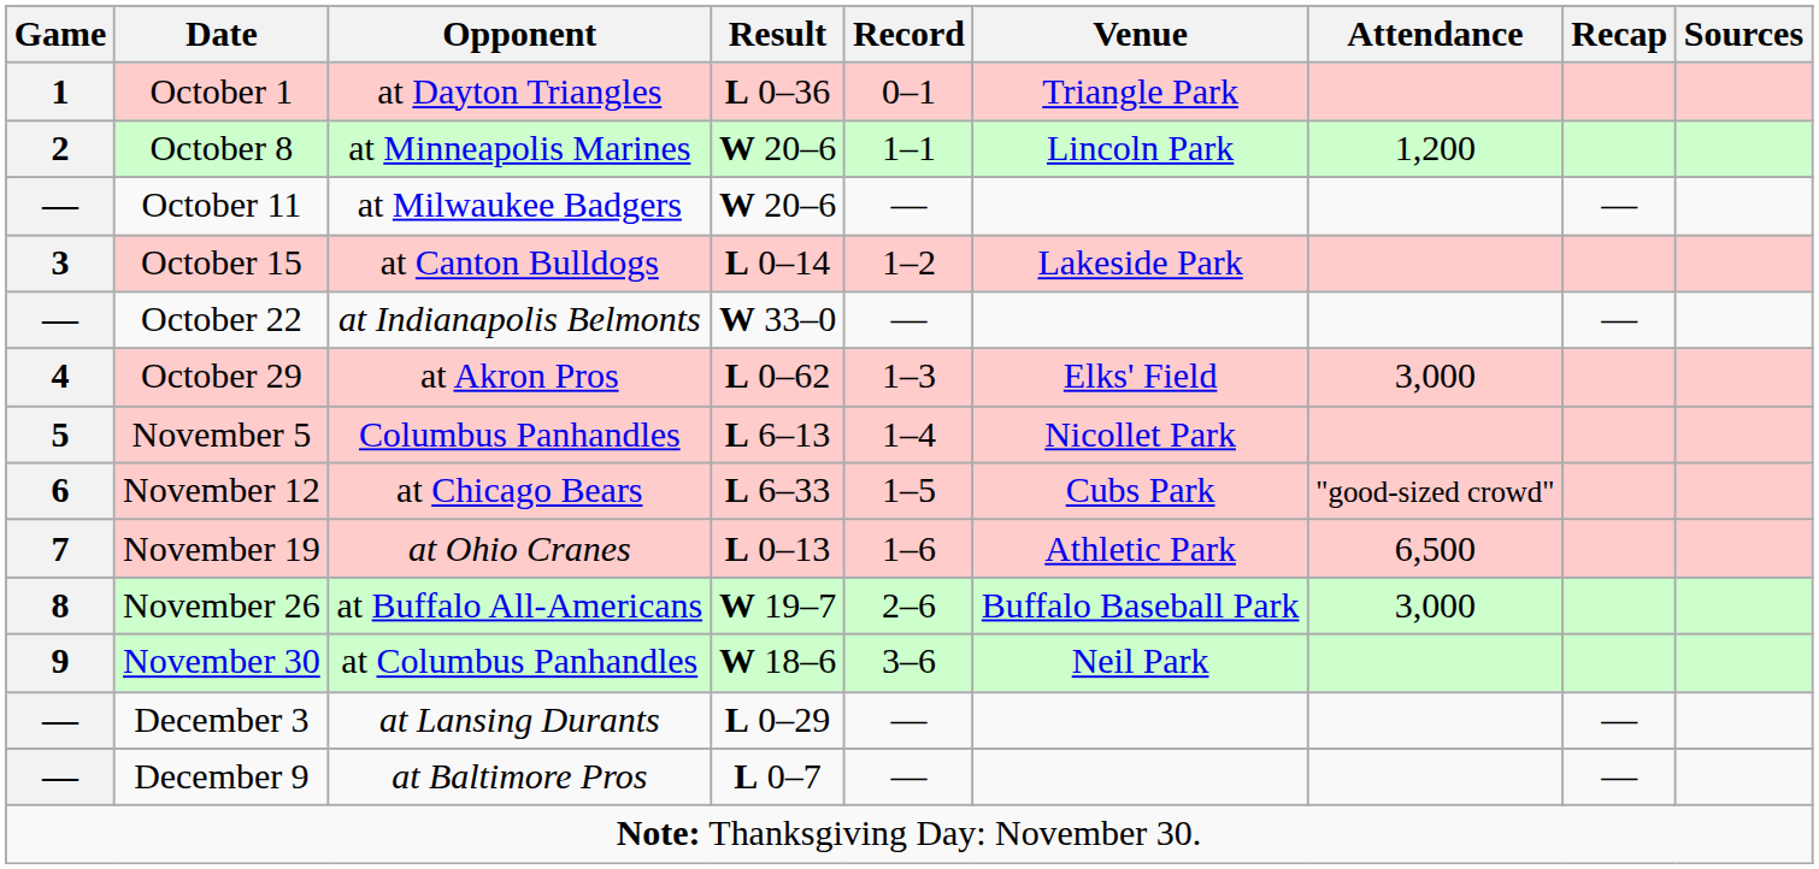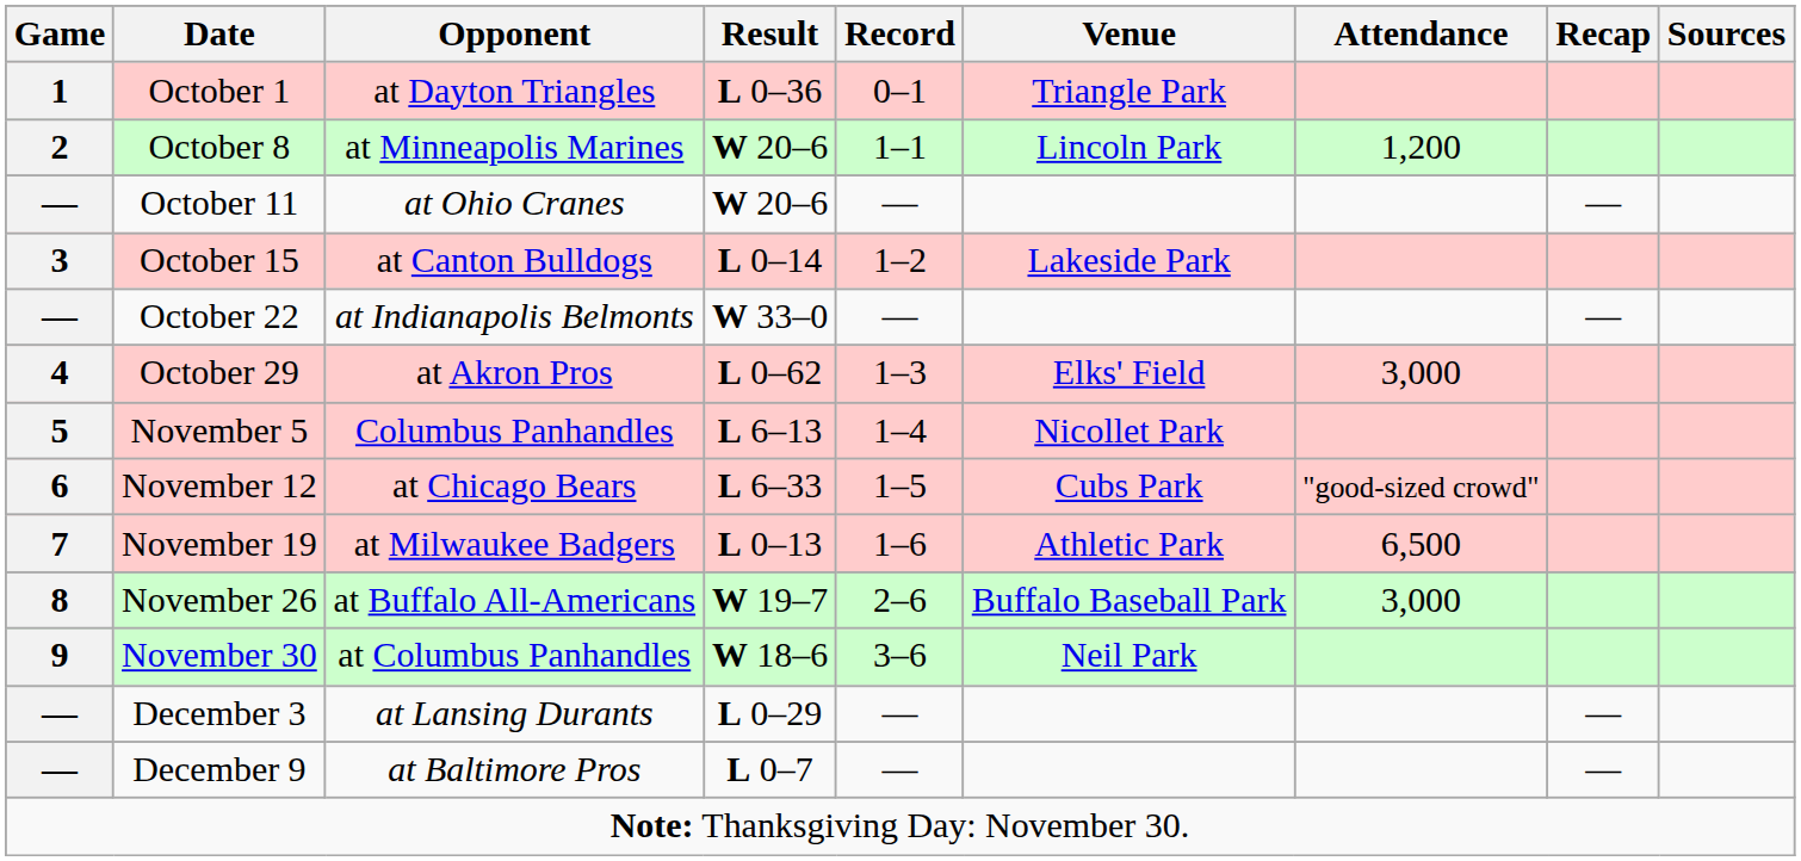October 11 | Opponent: at Milwaukee Badgers -> at Ohio Cranes
November 19 | Opponent: at Ohio Cranes -> at Milwaukee Badgers
